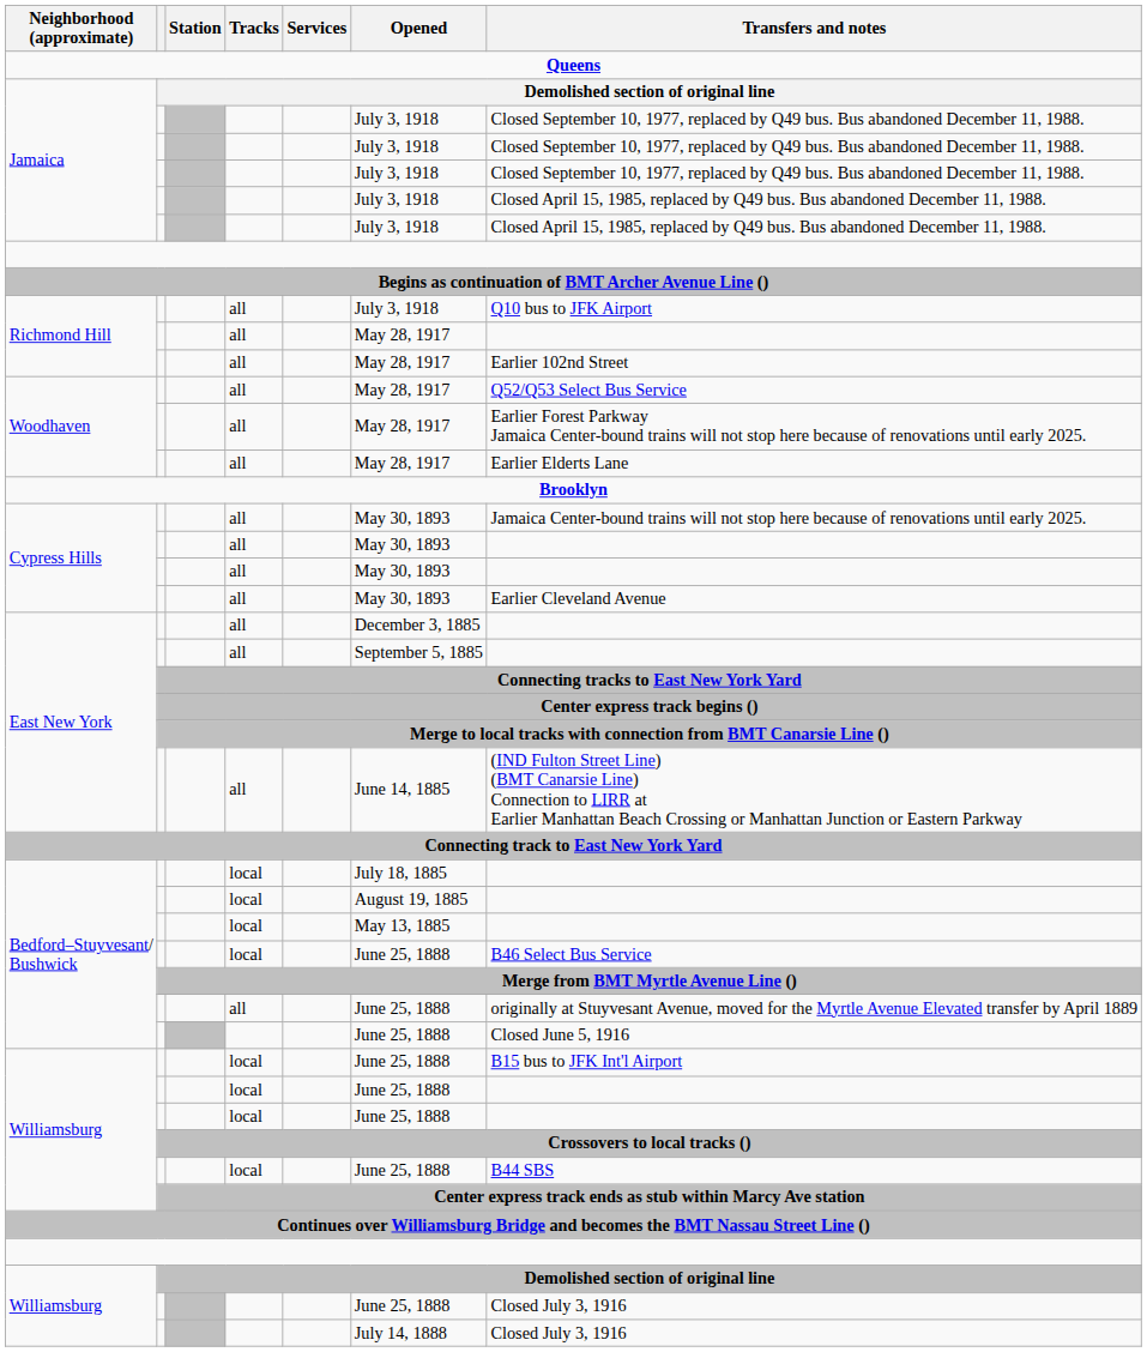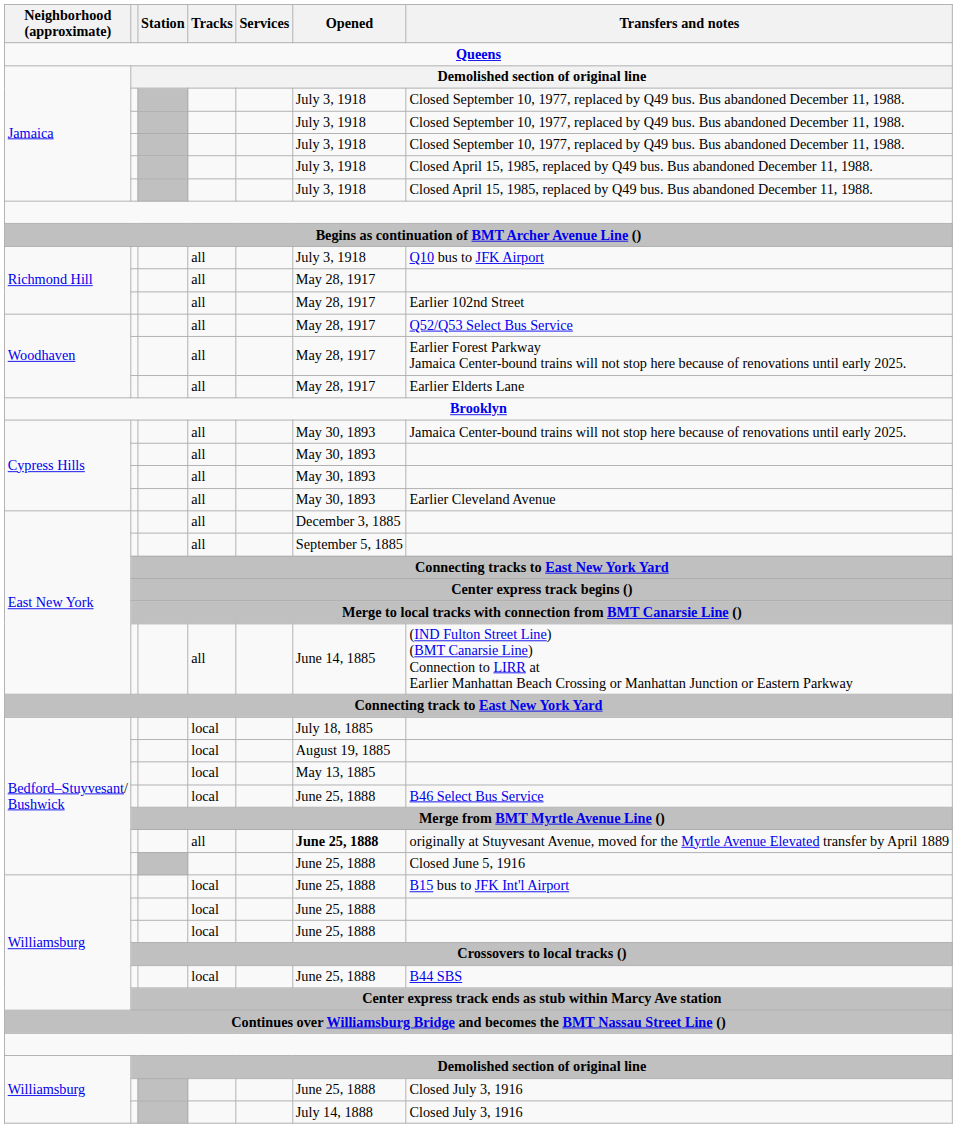Bedford–Stuyvesant/ Bushwick / all | Opened: normal -> bold
